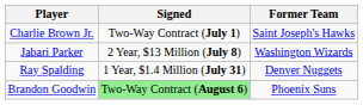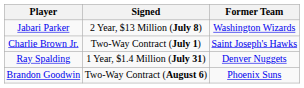rows swapped: Charlie Brown Jr. <-> Jabari Parker
Brandon Goodwin | Signed: lightgreen background -> no background
